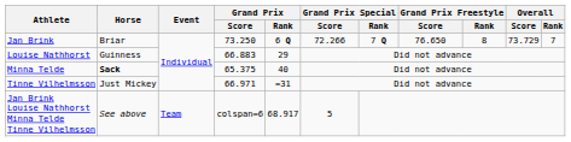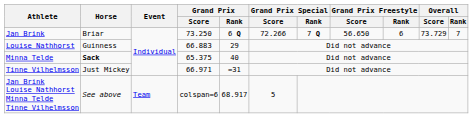Jan Brink | Grand Prix Freestyle / Score: 76.650 -> 56.650
Jan Brink | Grand Prix Freestyle / Rank: 8 -> 6
